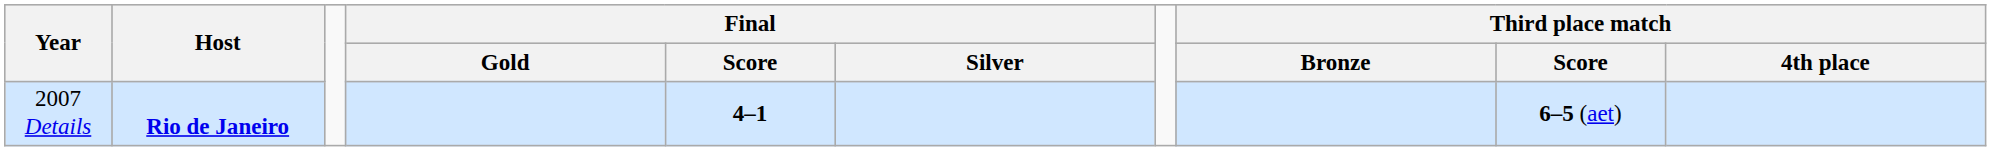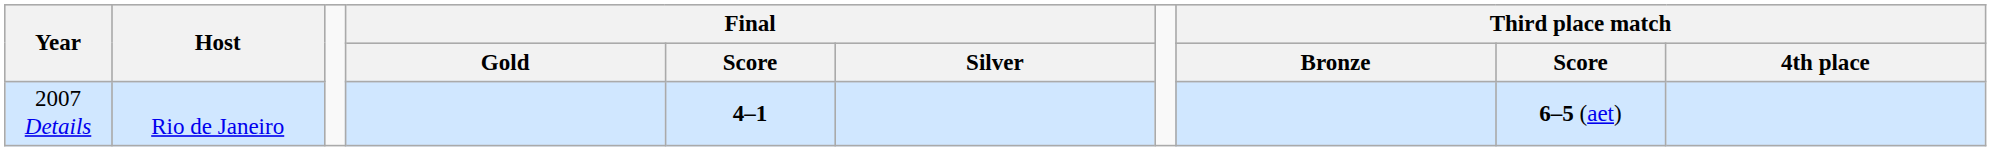2007 Details | Host: bold -> normal
